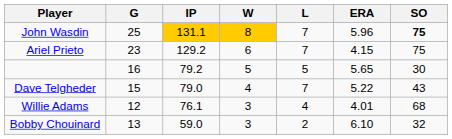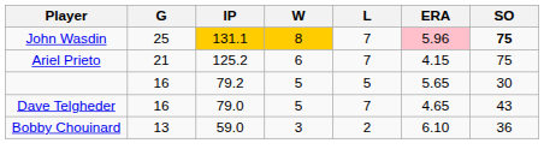John Wasdin | ERA: no background -> pink background
Ariel Prieto | G: 23 -> 21
Ariel Prieto | IP: 129.2 -> 125.2
Dave Telgheder | G: 15 -> 16
Dave Telgheder | W: 4 -> 5
Dave Telgheder | ERA: 5.22 -> 4.65
- row: Willie Adams | 12 | 76.1 | 3 | 4 | 4.01 | 68
Bobby Chouinard | SO: 32 -> 36
